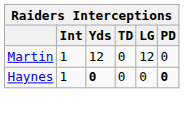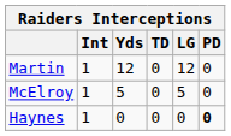+ row: McElroy | 1 | 5 | 0 | 5 | 0
Haynes | Yds: bold -> normal
